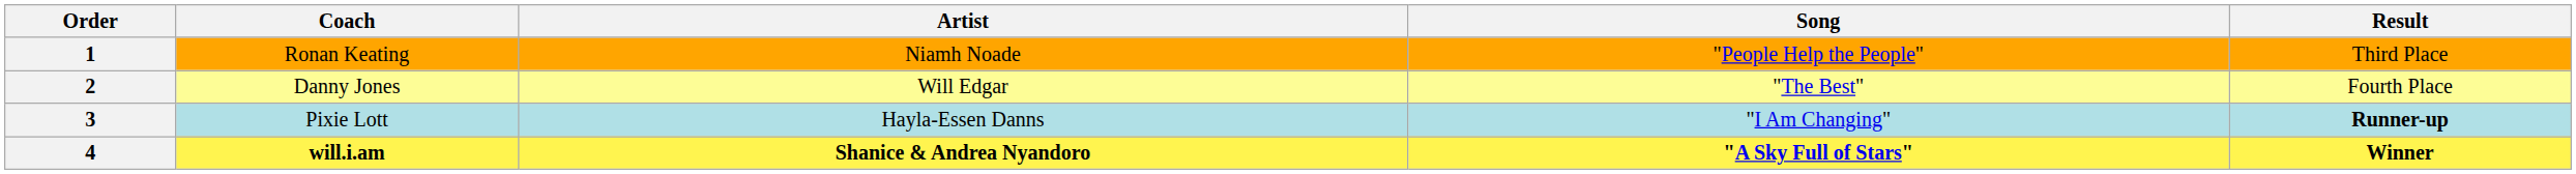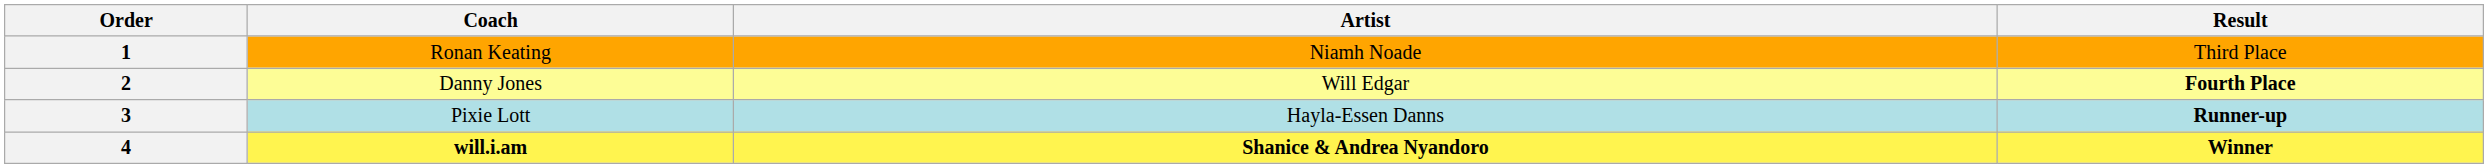- column: Song | "People Help the People" | "The Best" | "I Am Changing" | "A Sky Full of Stars"
2 | Result: normal -> bold
